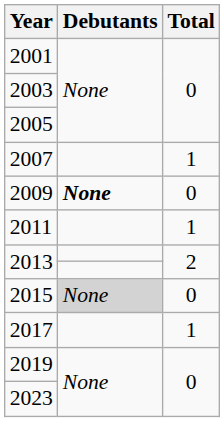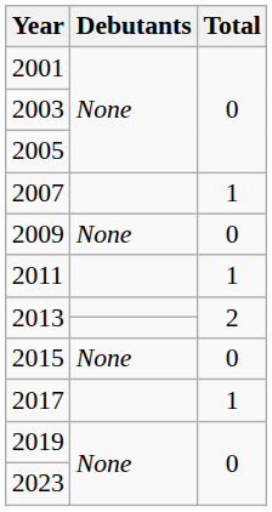2009 | Debutants: bold -> normal
2015 | Debutants: lightgrey background -> no background
